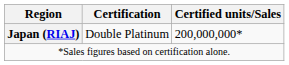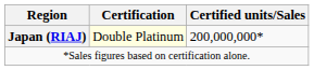Japan (RIAJ) | Certification: no background -> lightyellow background
